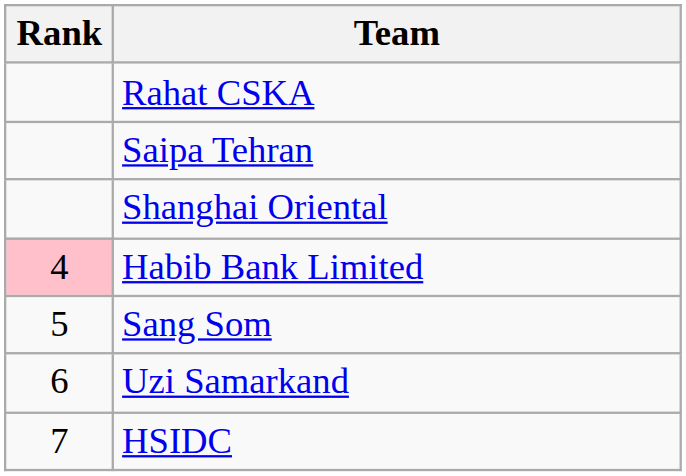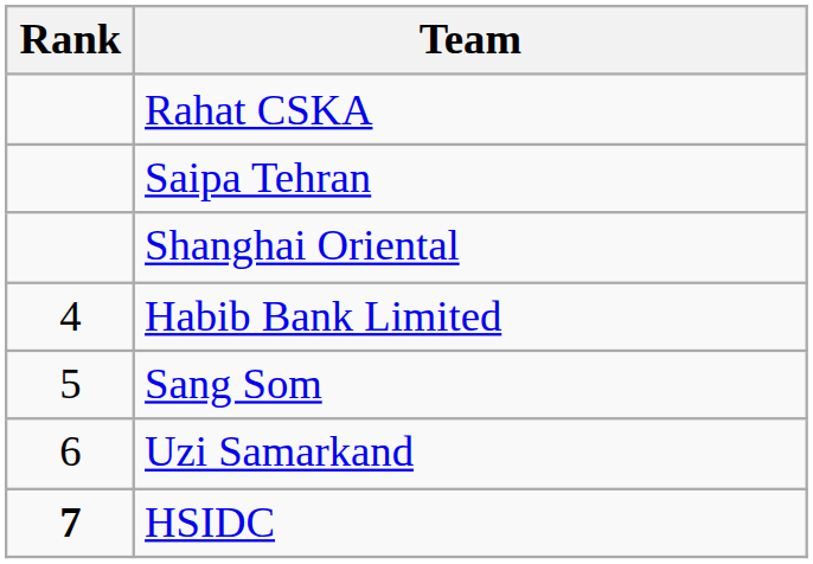Habib Bank Limited | Rank: pink background -> no background
HSIDC | Rank: normal -> bold
